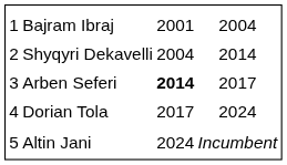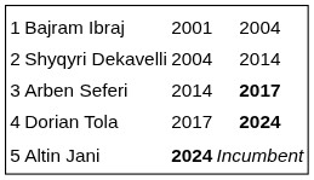Arben Seferi | column 3: bold -> normal
Arben Seferi | column 4: normal -> bold
Dorian Tola | column 4: normal -> bold
Altin Jani | column 3: normal -> bold
